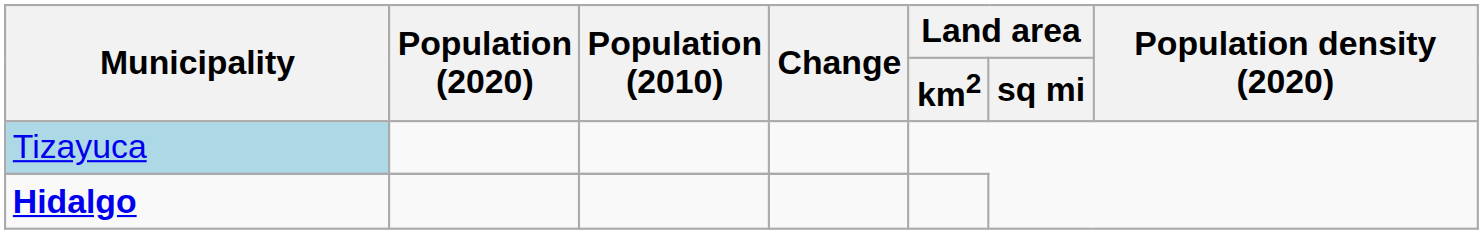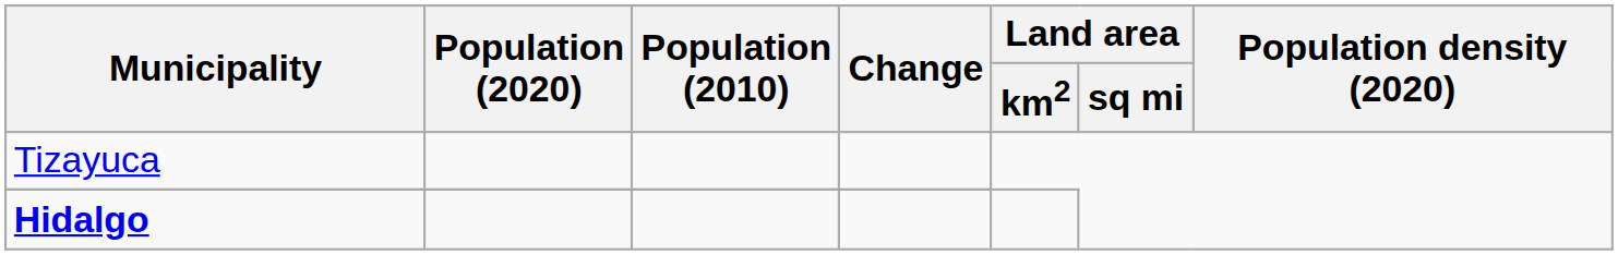Tizayuca | Municipality: lightblue background -> no background
